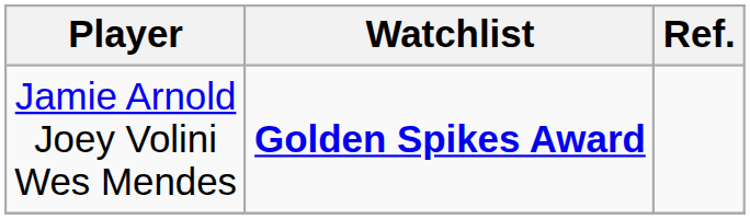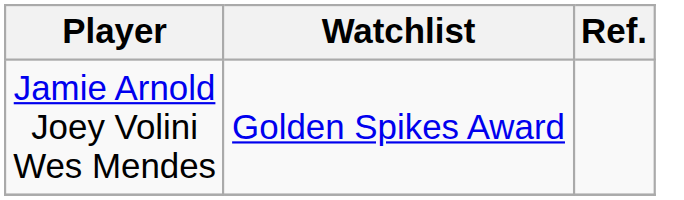Jamie Arnold Joey Volini Wes Mendes | Watchlist: bold -> normal
